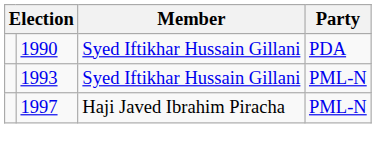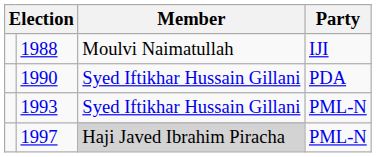+ row: 1988 | Moulvi Naimatullah | IJI
1997 | Member: no background -> lightgrey background
